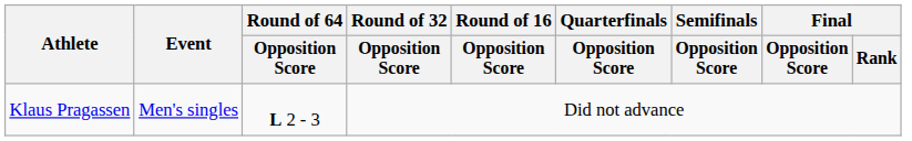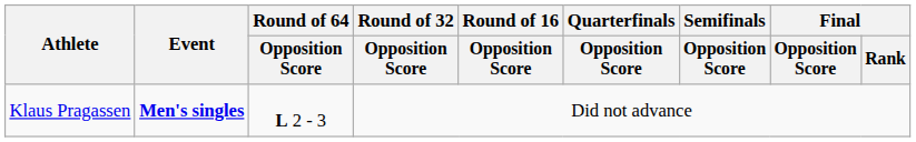Klaus Pragassen | Event: normal -> bold
